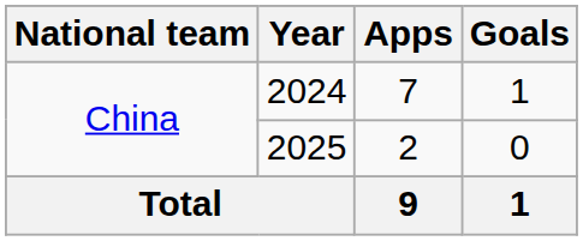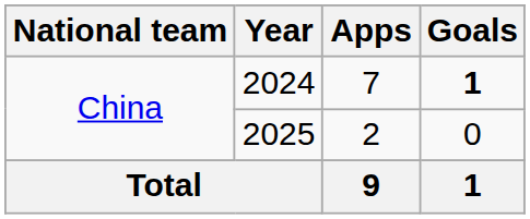2024 | Goals: normal -> bold
